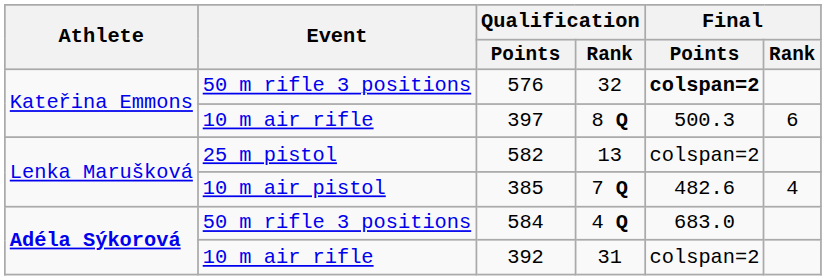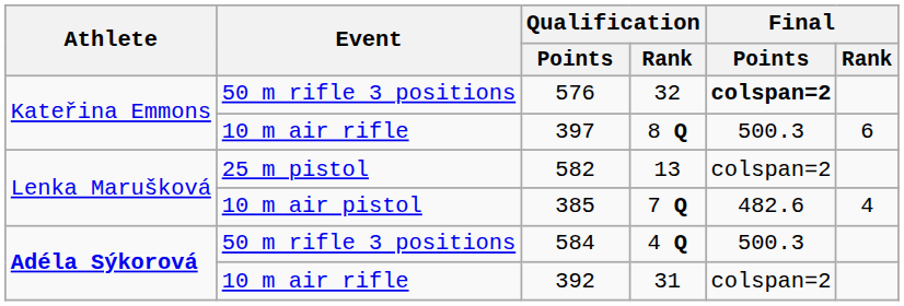584 | Final / Points: 683.0 -> 500.3
